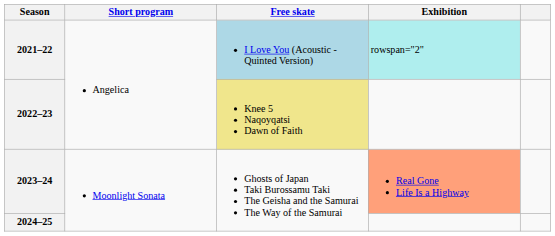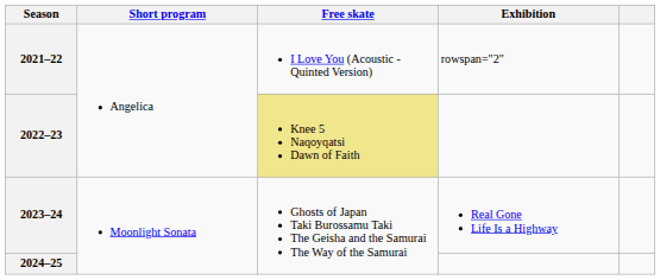2021–22 | Free skate: lightblue background -> no background
2021–22 | Exhibition: paleturquoise background -> no background
2023–24 | Exhibition: lightsalmon background -> no background
